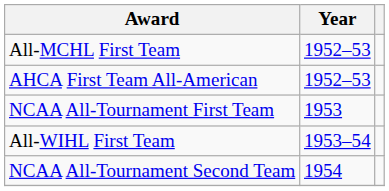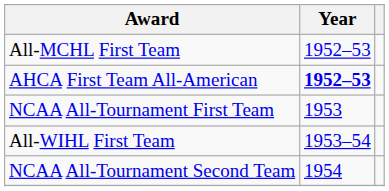row 3 | Year: normal -> bold
